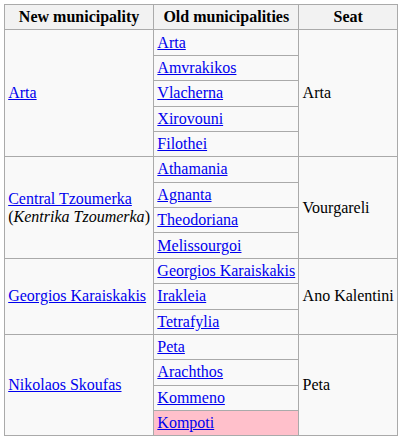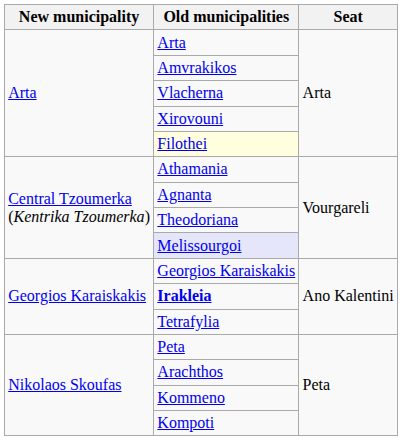Filothei | Old municipalities: no background -> lightyellow background
Melissourgoi | Old municipalities: no background -> lavender background
Irakleia | Old municipalities: normal -> bold
Kompoti | Old municipalities: pink background -> no background
